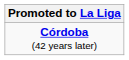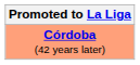Córdoba (42 years later) | column 1: no background -> lightsalmon background
